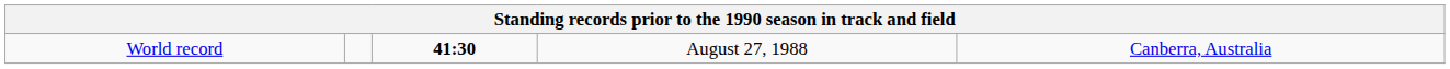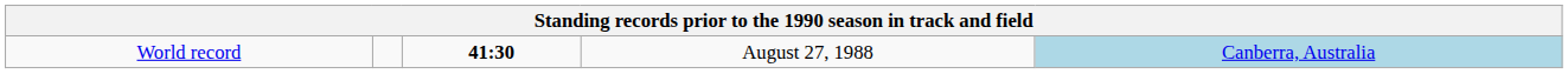World record | column 5: no background -> lightblue background
